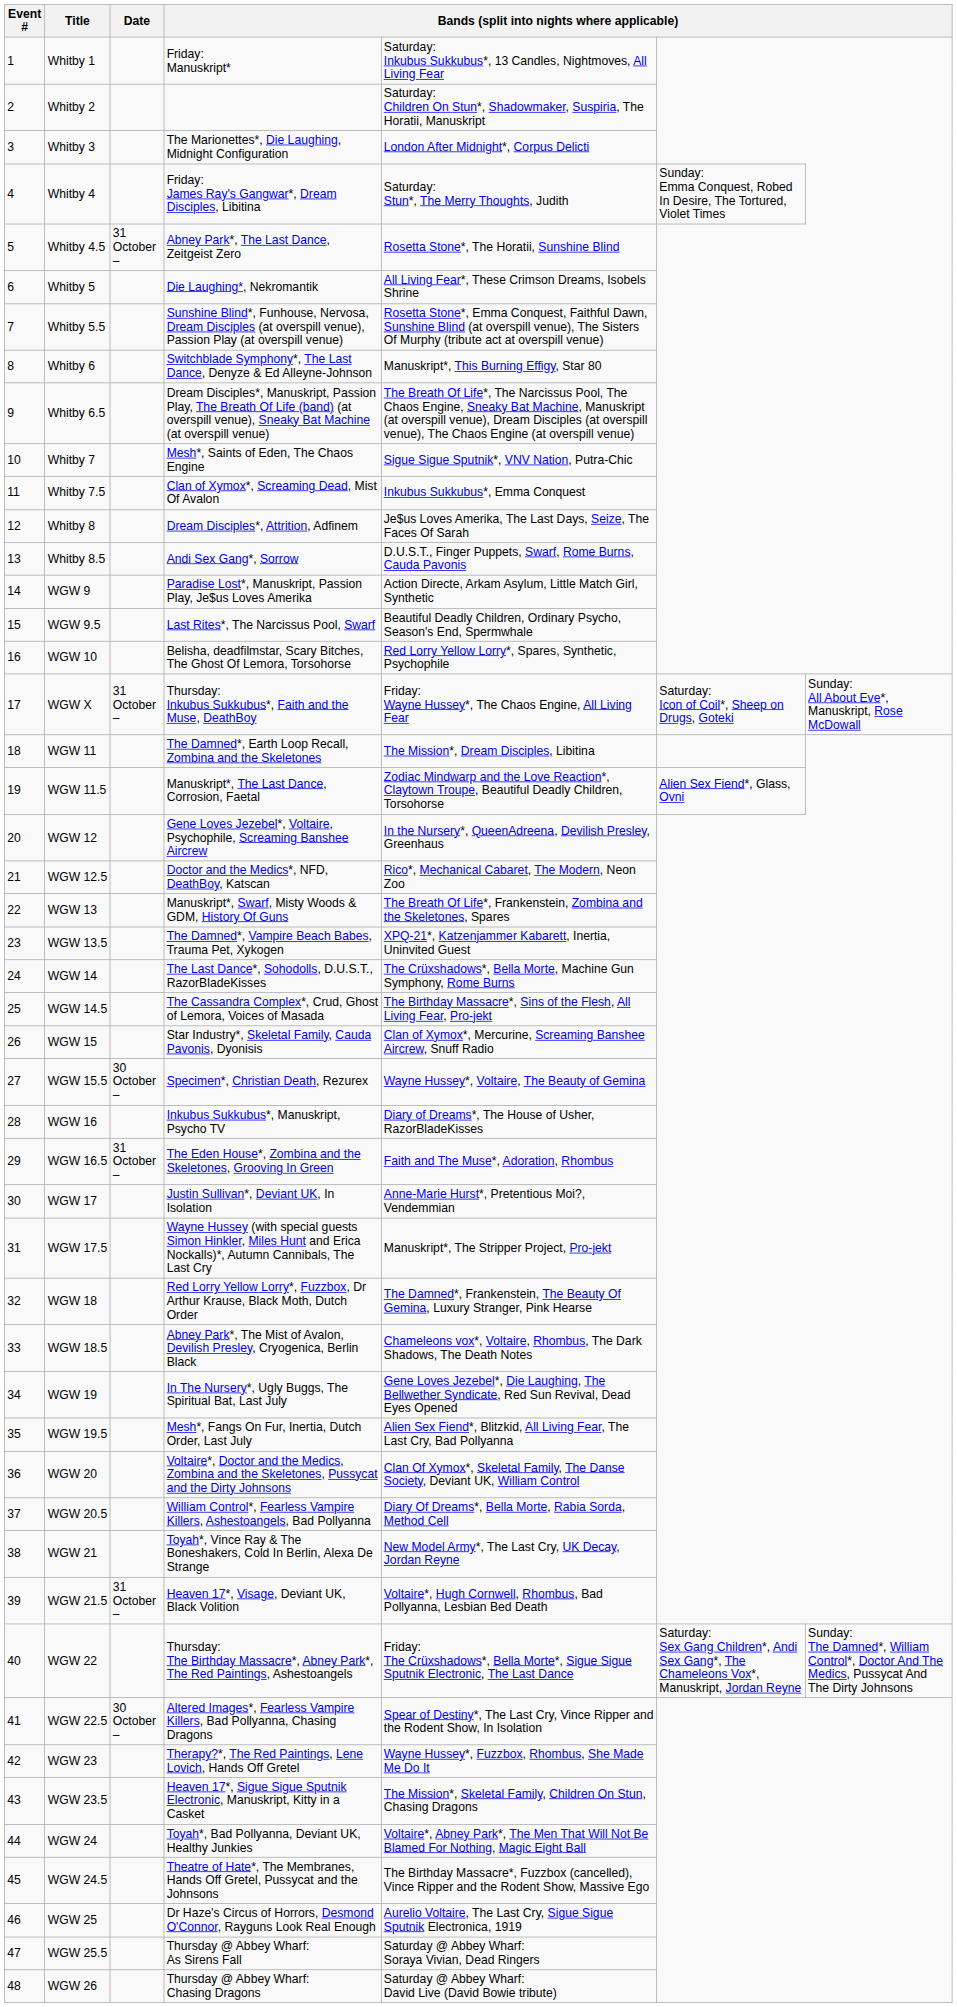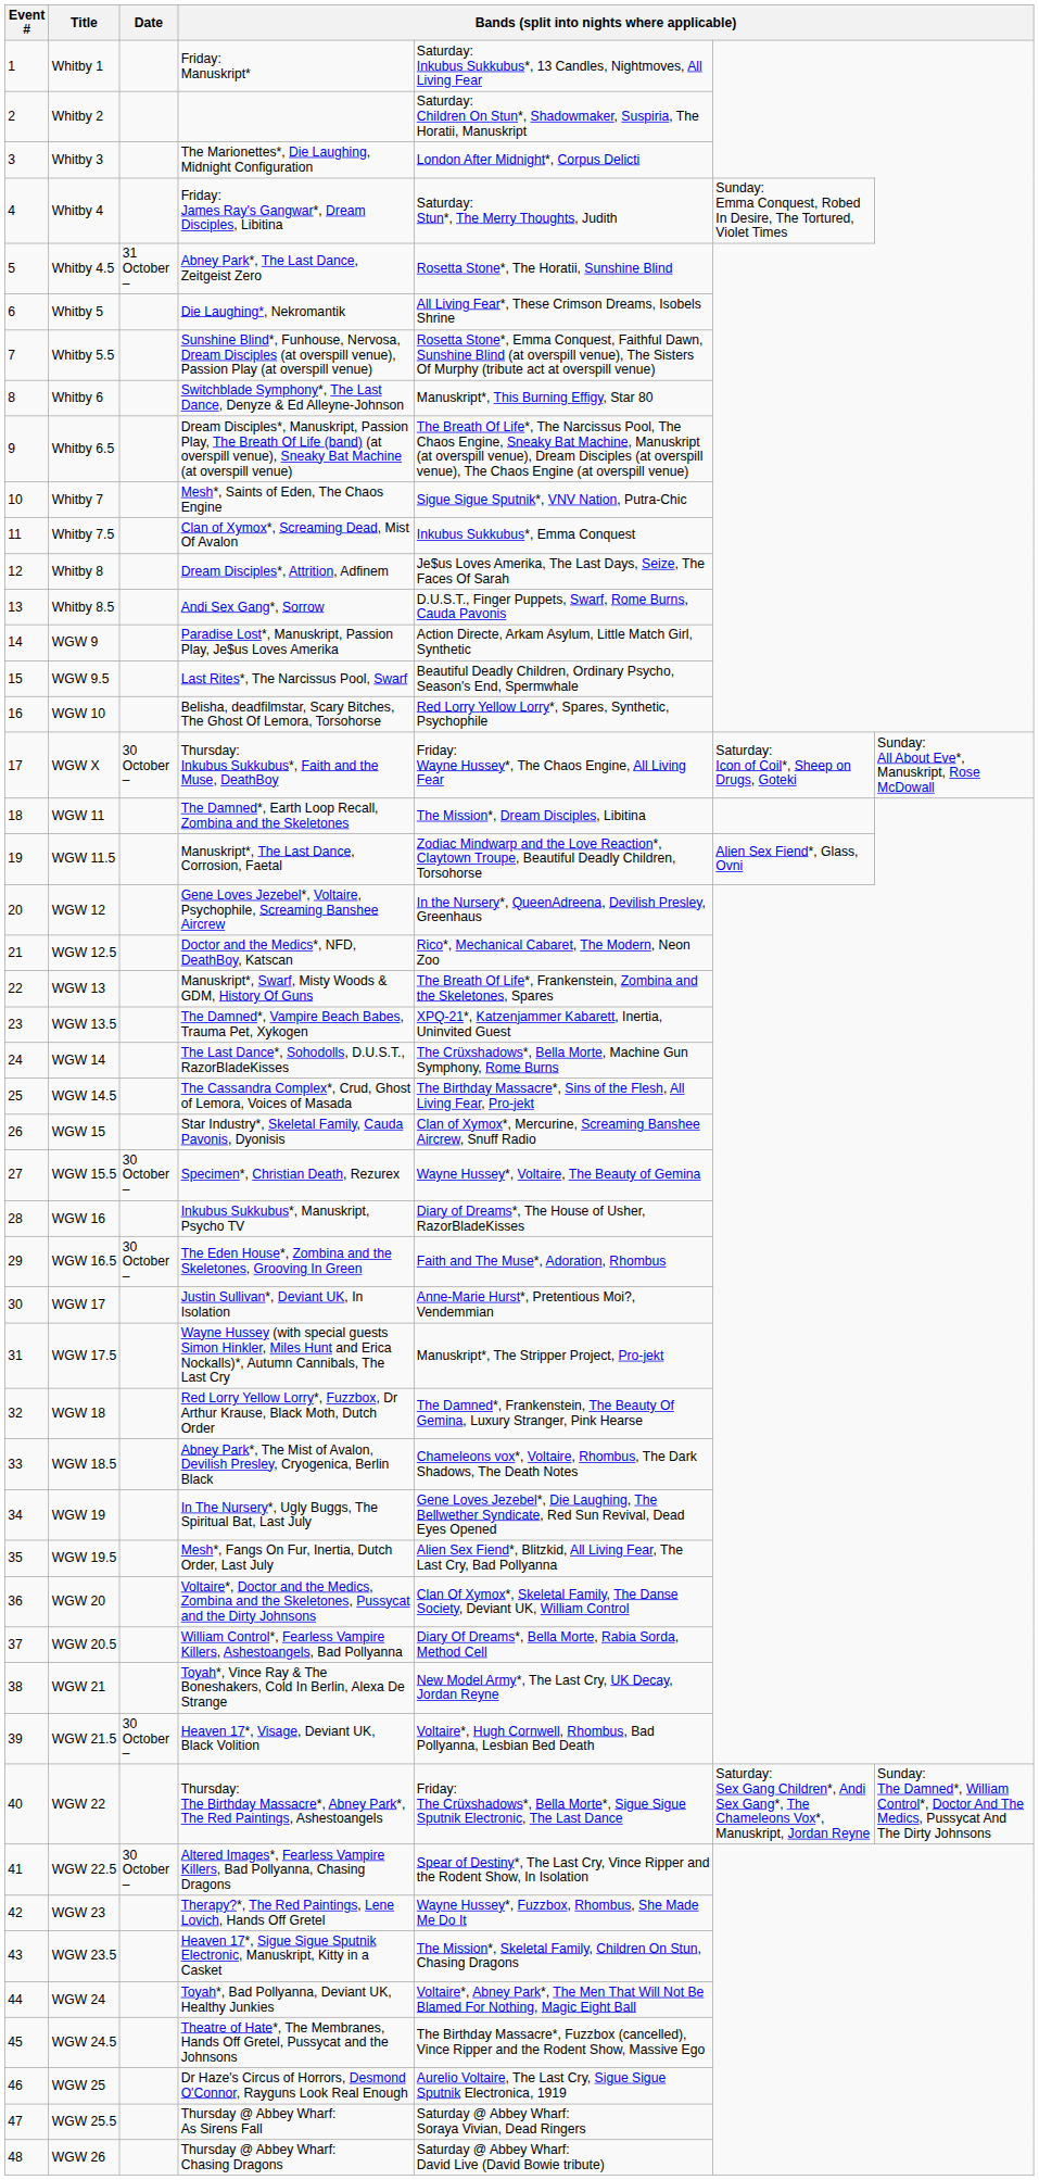WGW X | Date: 31 October – -> 30 October –
WGW 16.5 | Date: 31 October – -> 30 October –
WGW 21.5 | Date: 31 October – -> 30 October –
